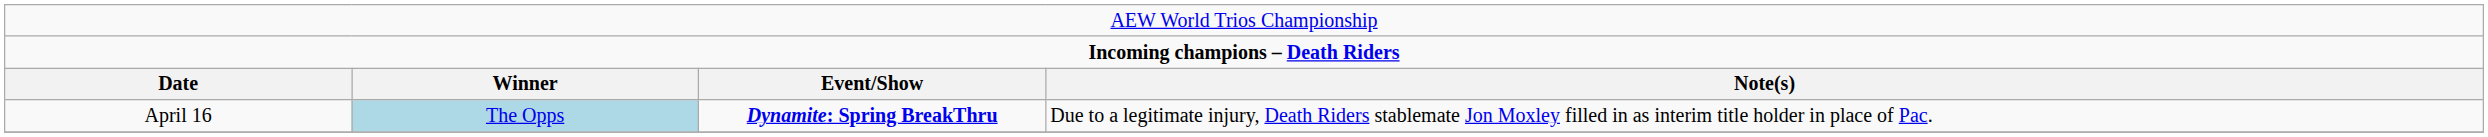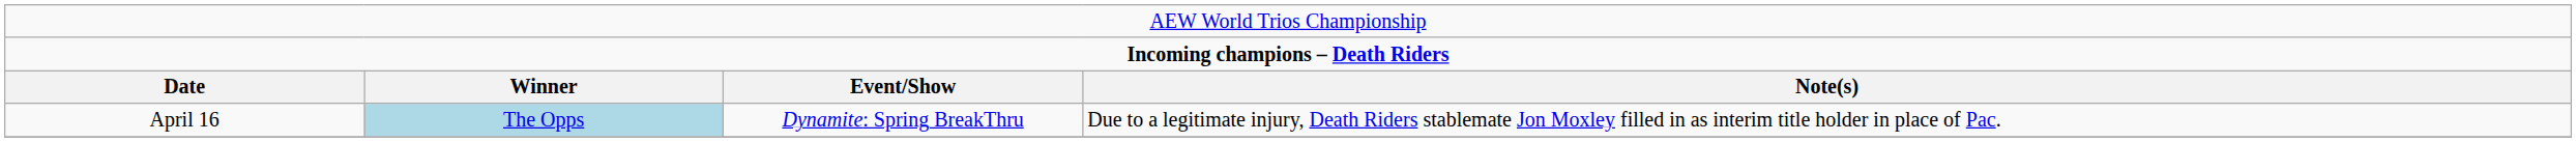April 16 | column 3: bold -> normal
